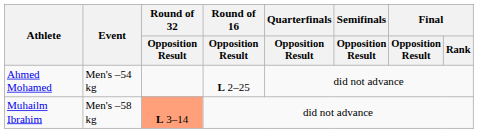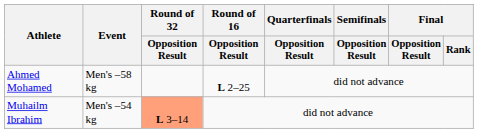Ahmed Mohamed | Event: Men's –54 kg -> Men's –58 kg
Muhailm Ibrahim | Event: Men's –58 kg -> Men's –54 kg
